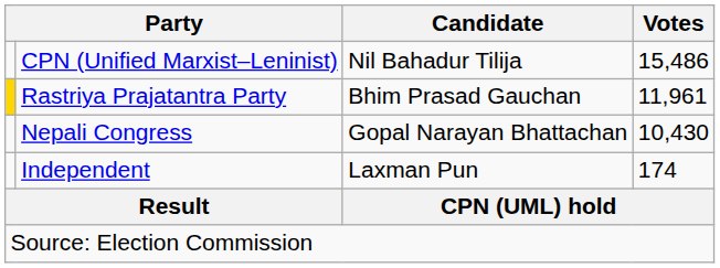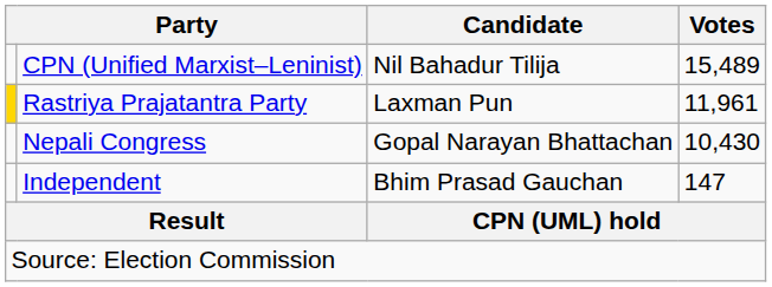CPN (Unified Marxist–Leninist) | Votes: 15,486 -> 15,489
Rastriya Prajatantra Party | Candidate: Bhim Prasad Gauchan -> Laxman Pun
Independent | Candidate: Laxman Pun -> Bhim Prasad Gauchan
Independent | Votes: 174 -> 147
